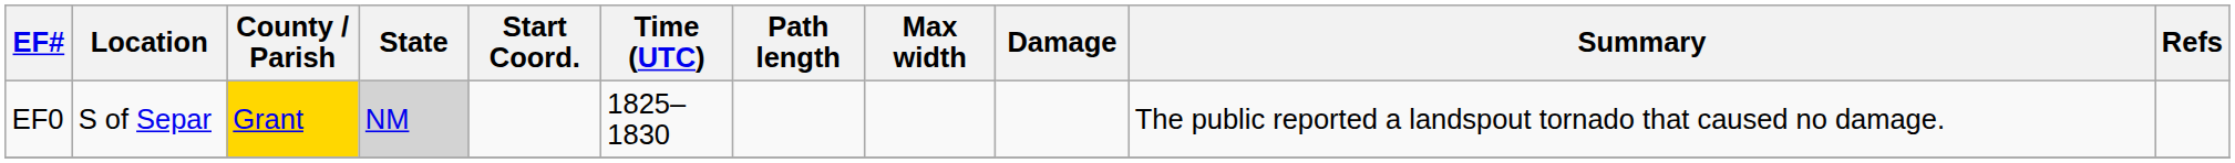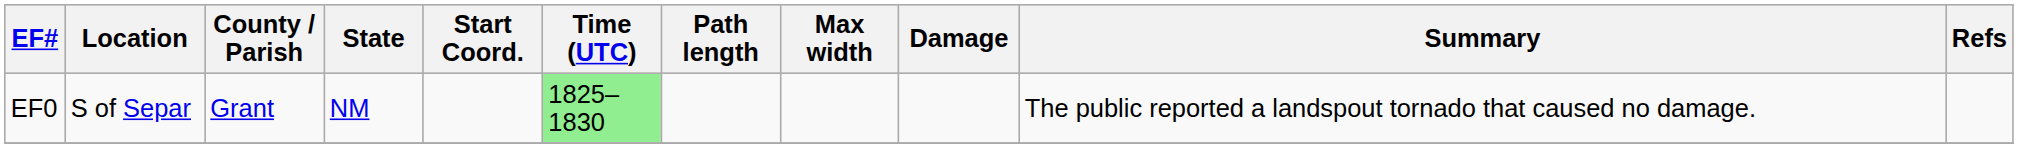EF0 | County / Parish: gold background -> no background
EF0 | State: lightgrey background -> no background
EF0 | Time (UTC): no background -> lightgreen background
